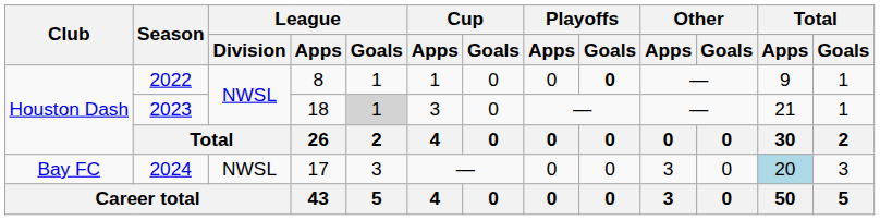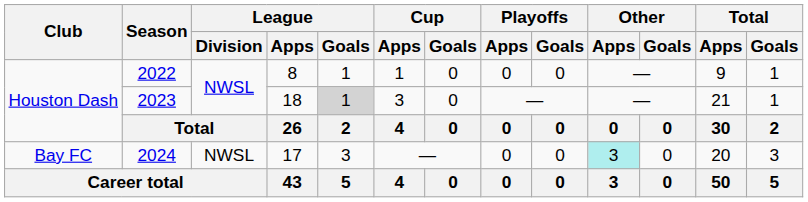2022 | Playoffs / Goals: bold -> normal
2024 | Other / Apps: no background -> paleturquoise background
2024 | Total / Apps: lightblue background -> no background
